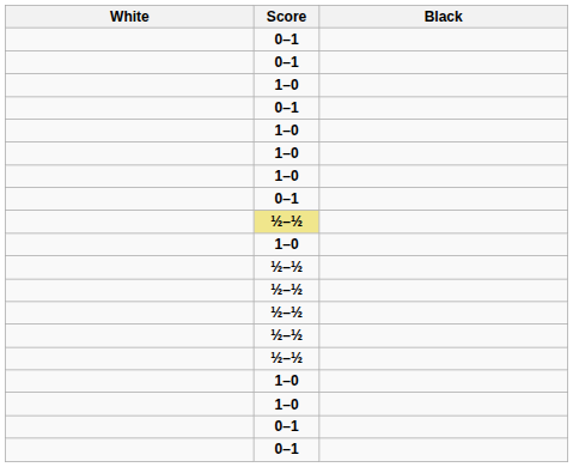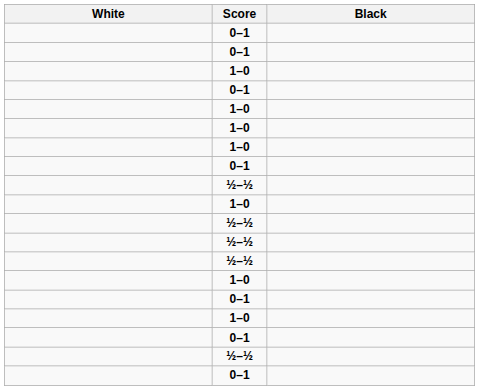row 10 | Score: khaki background -> no background
row 15 | Score: ½–½ -> 1–0
row 16 | Score: ½–½ -> 0–1
row 18 | Score: 1–0 -> 0–1
row 19 | Score: 0–1 -> ½–½
